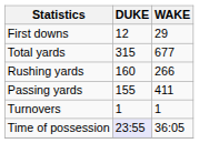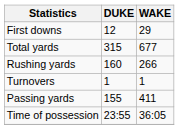rows swapped: Passing yards <-> Turnovers
Time of possession | DUKE: lavender background -> no background
